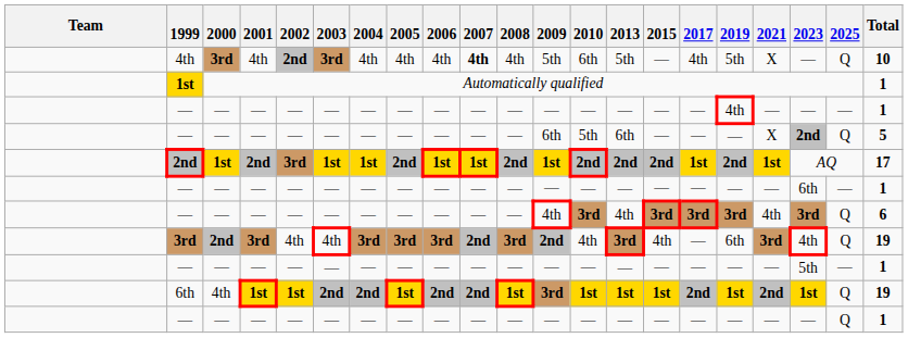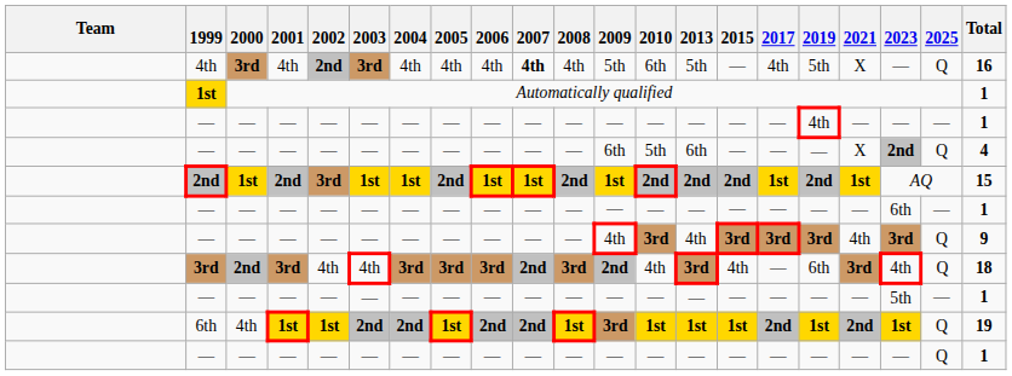row 2 | Total: 10 -> 16
row 5 | Total: 5 -> 4
row 6 | Total: 17 -> 15
row 8 | Total: 6 -> 9
row 9 | Total: 19 -> 18
